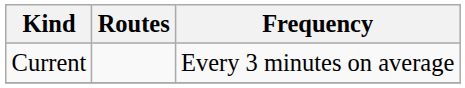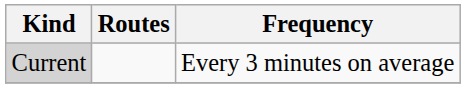row 2 | Kind: no background -> lightgrey background
